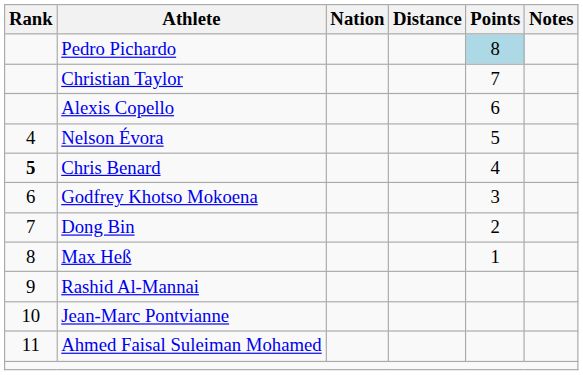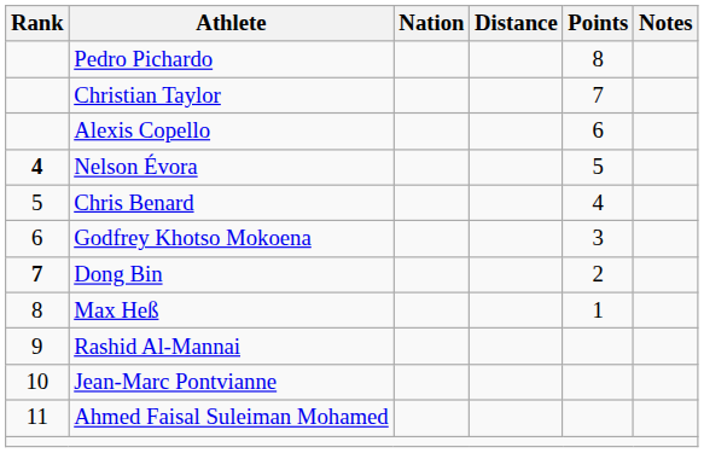Pedro Pichardo | Points: lightblue background -> no background
Nelson Évora | Rank: normal -> bold
Chris Benard | Rank: bold -> normal
Dong Bin | Rank: normal -> bold
